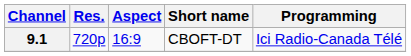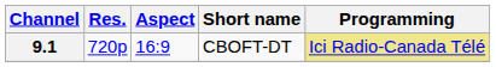9.1 | Programming: no background -> khaki background
